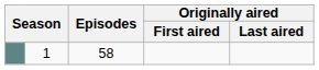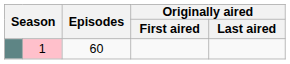row 3 | column 2: no background -> pink background
row 3 | Еpisodes: 58 -> 60
